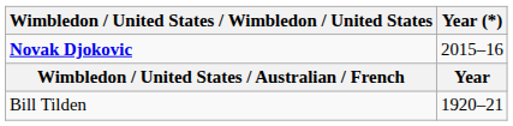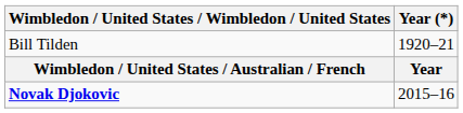rows swapped: Bill Tilden <-> Novak Djokovic
